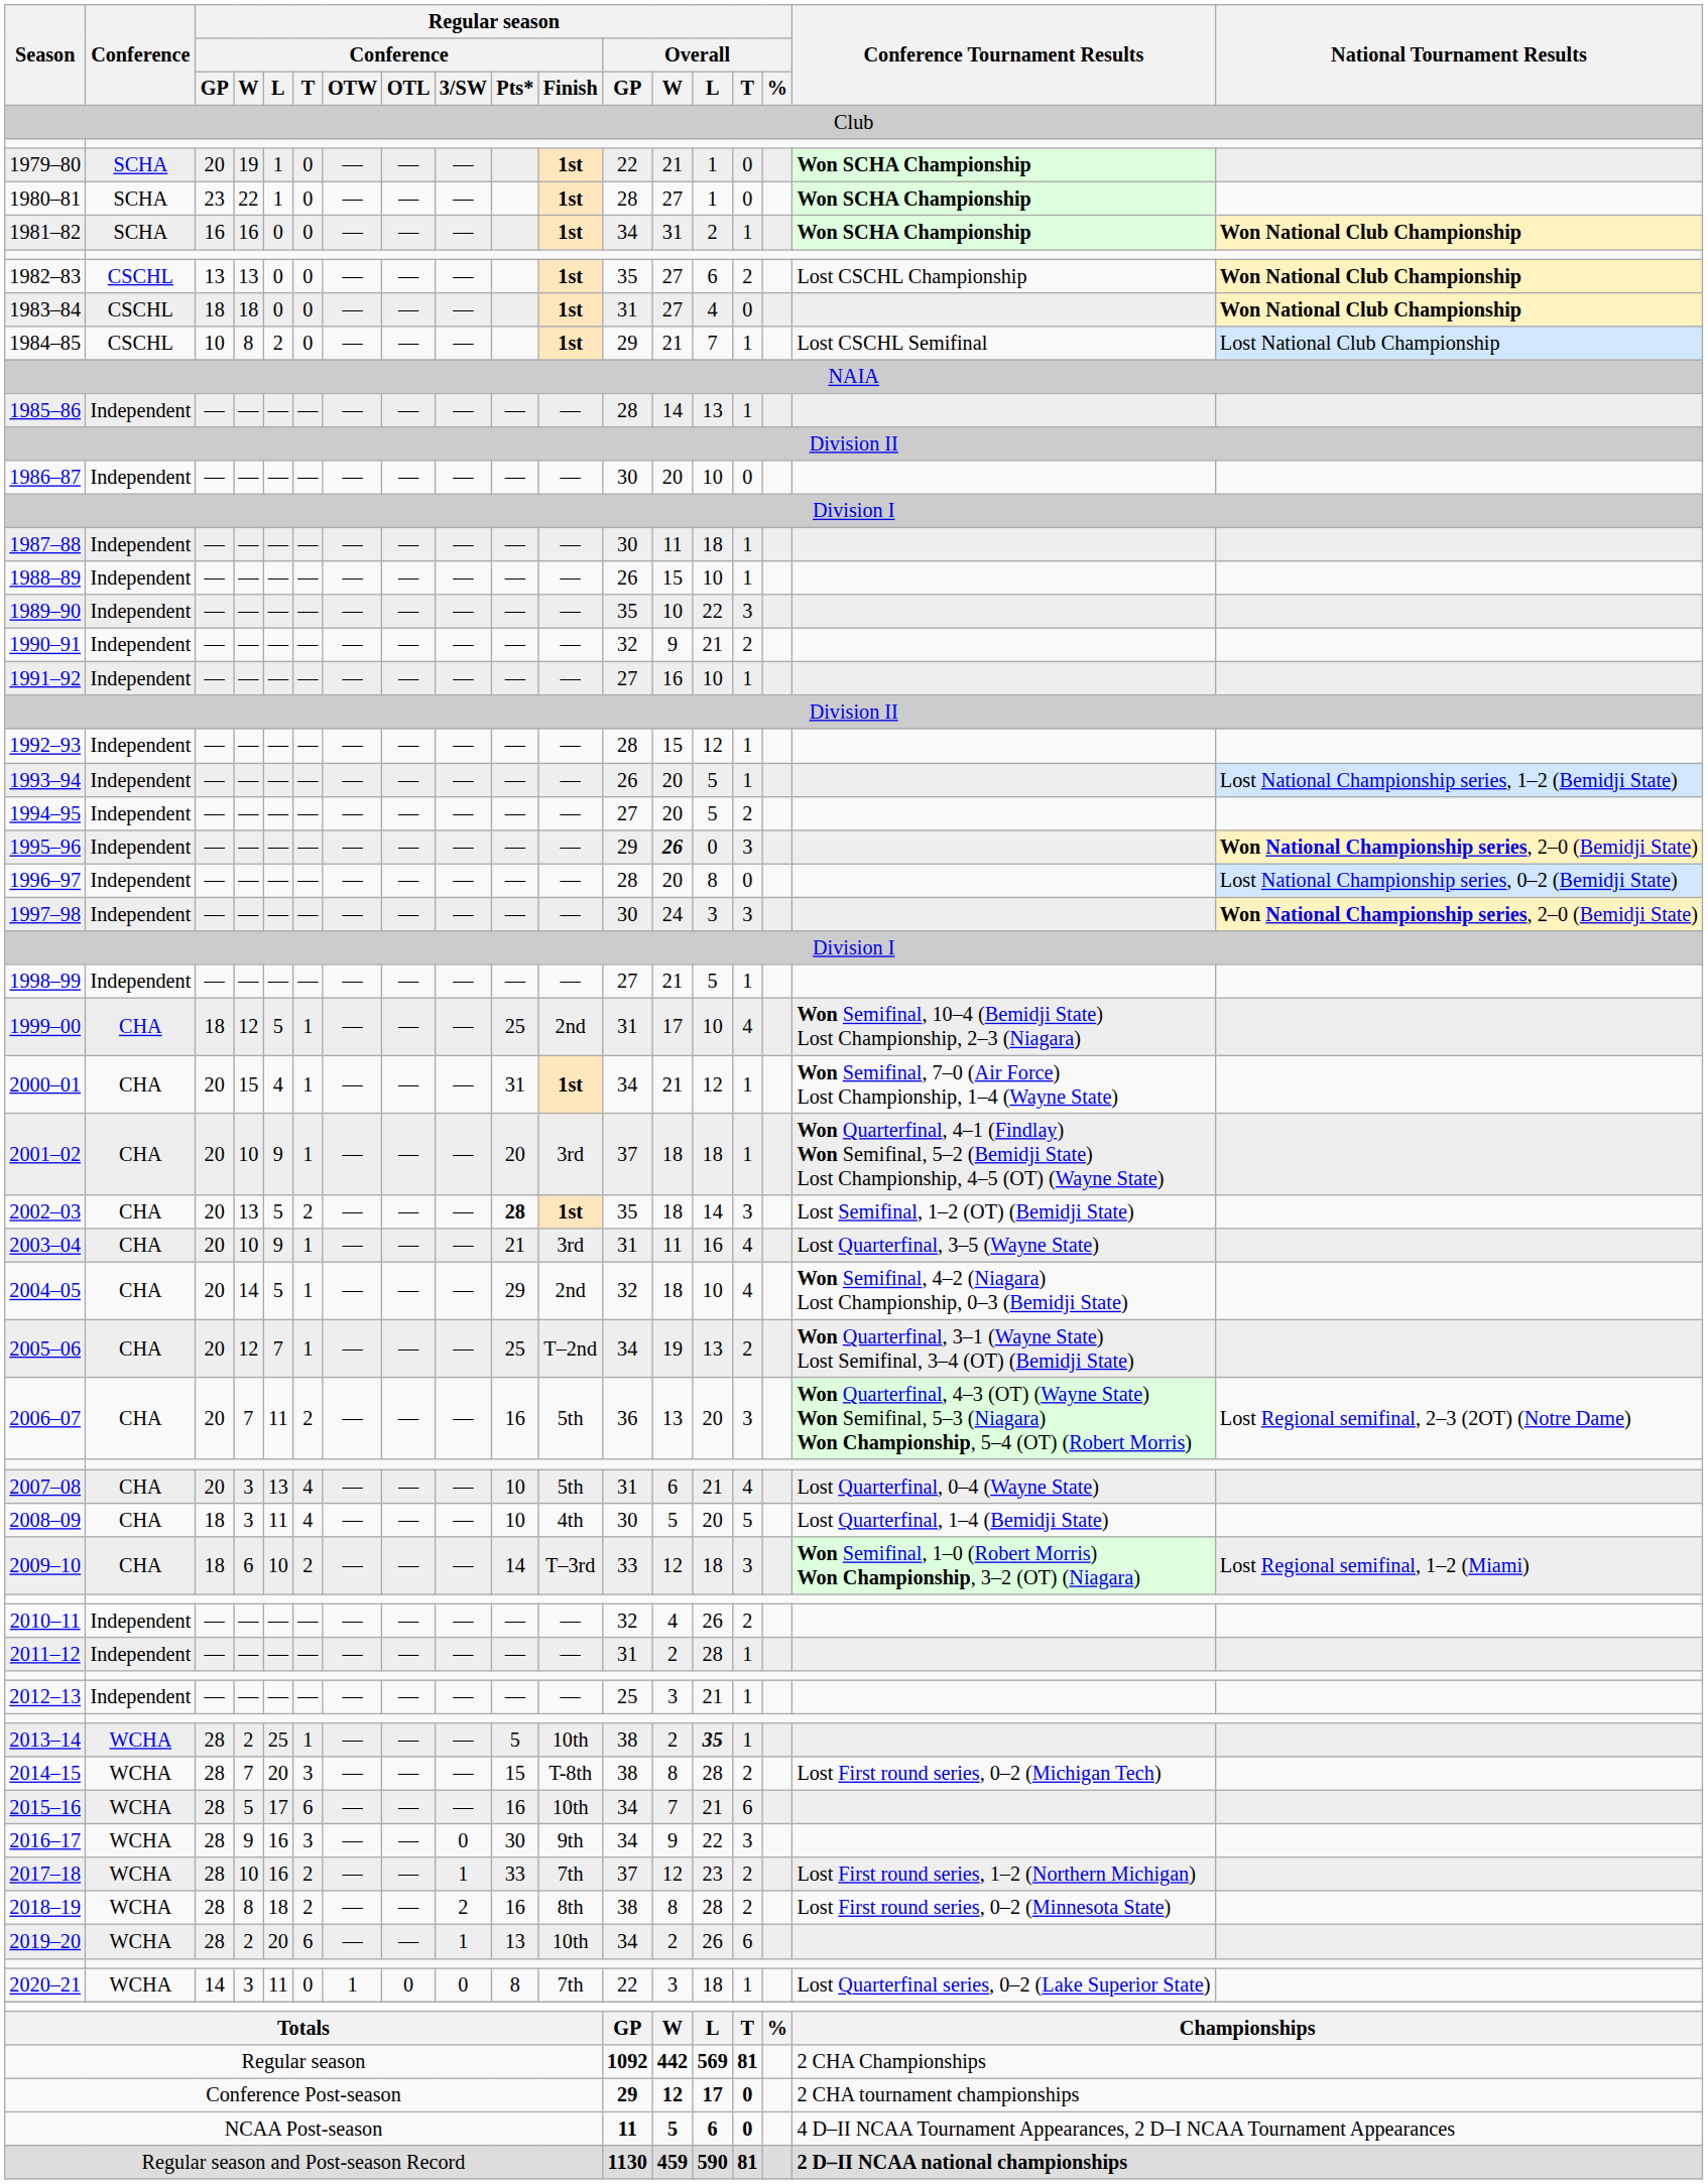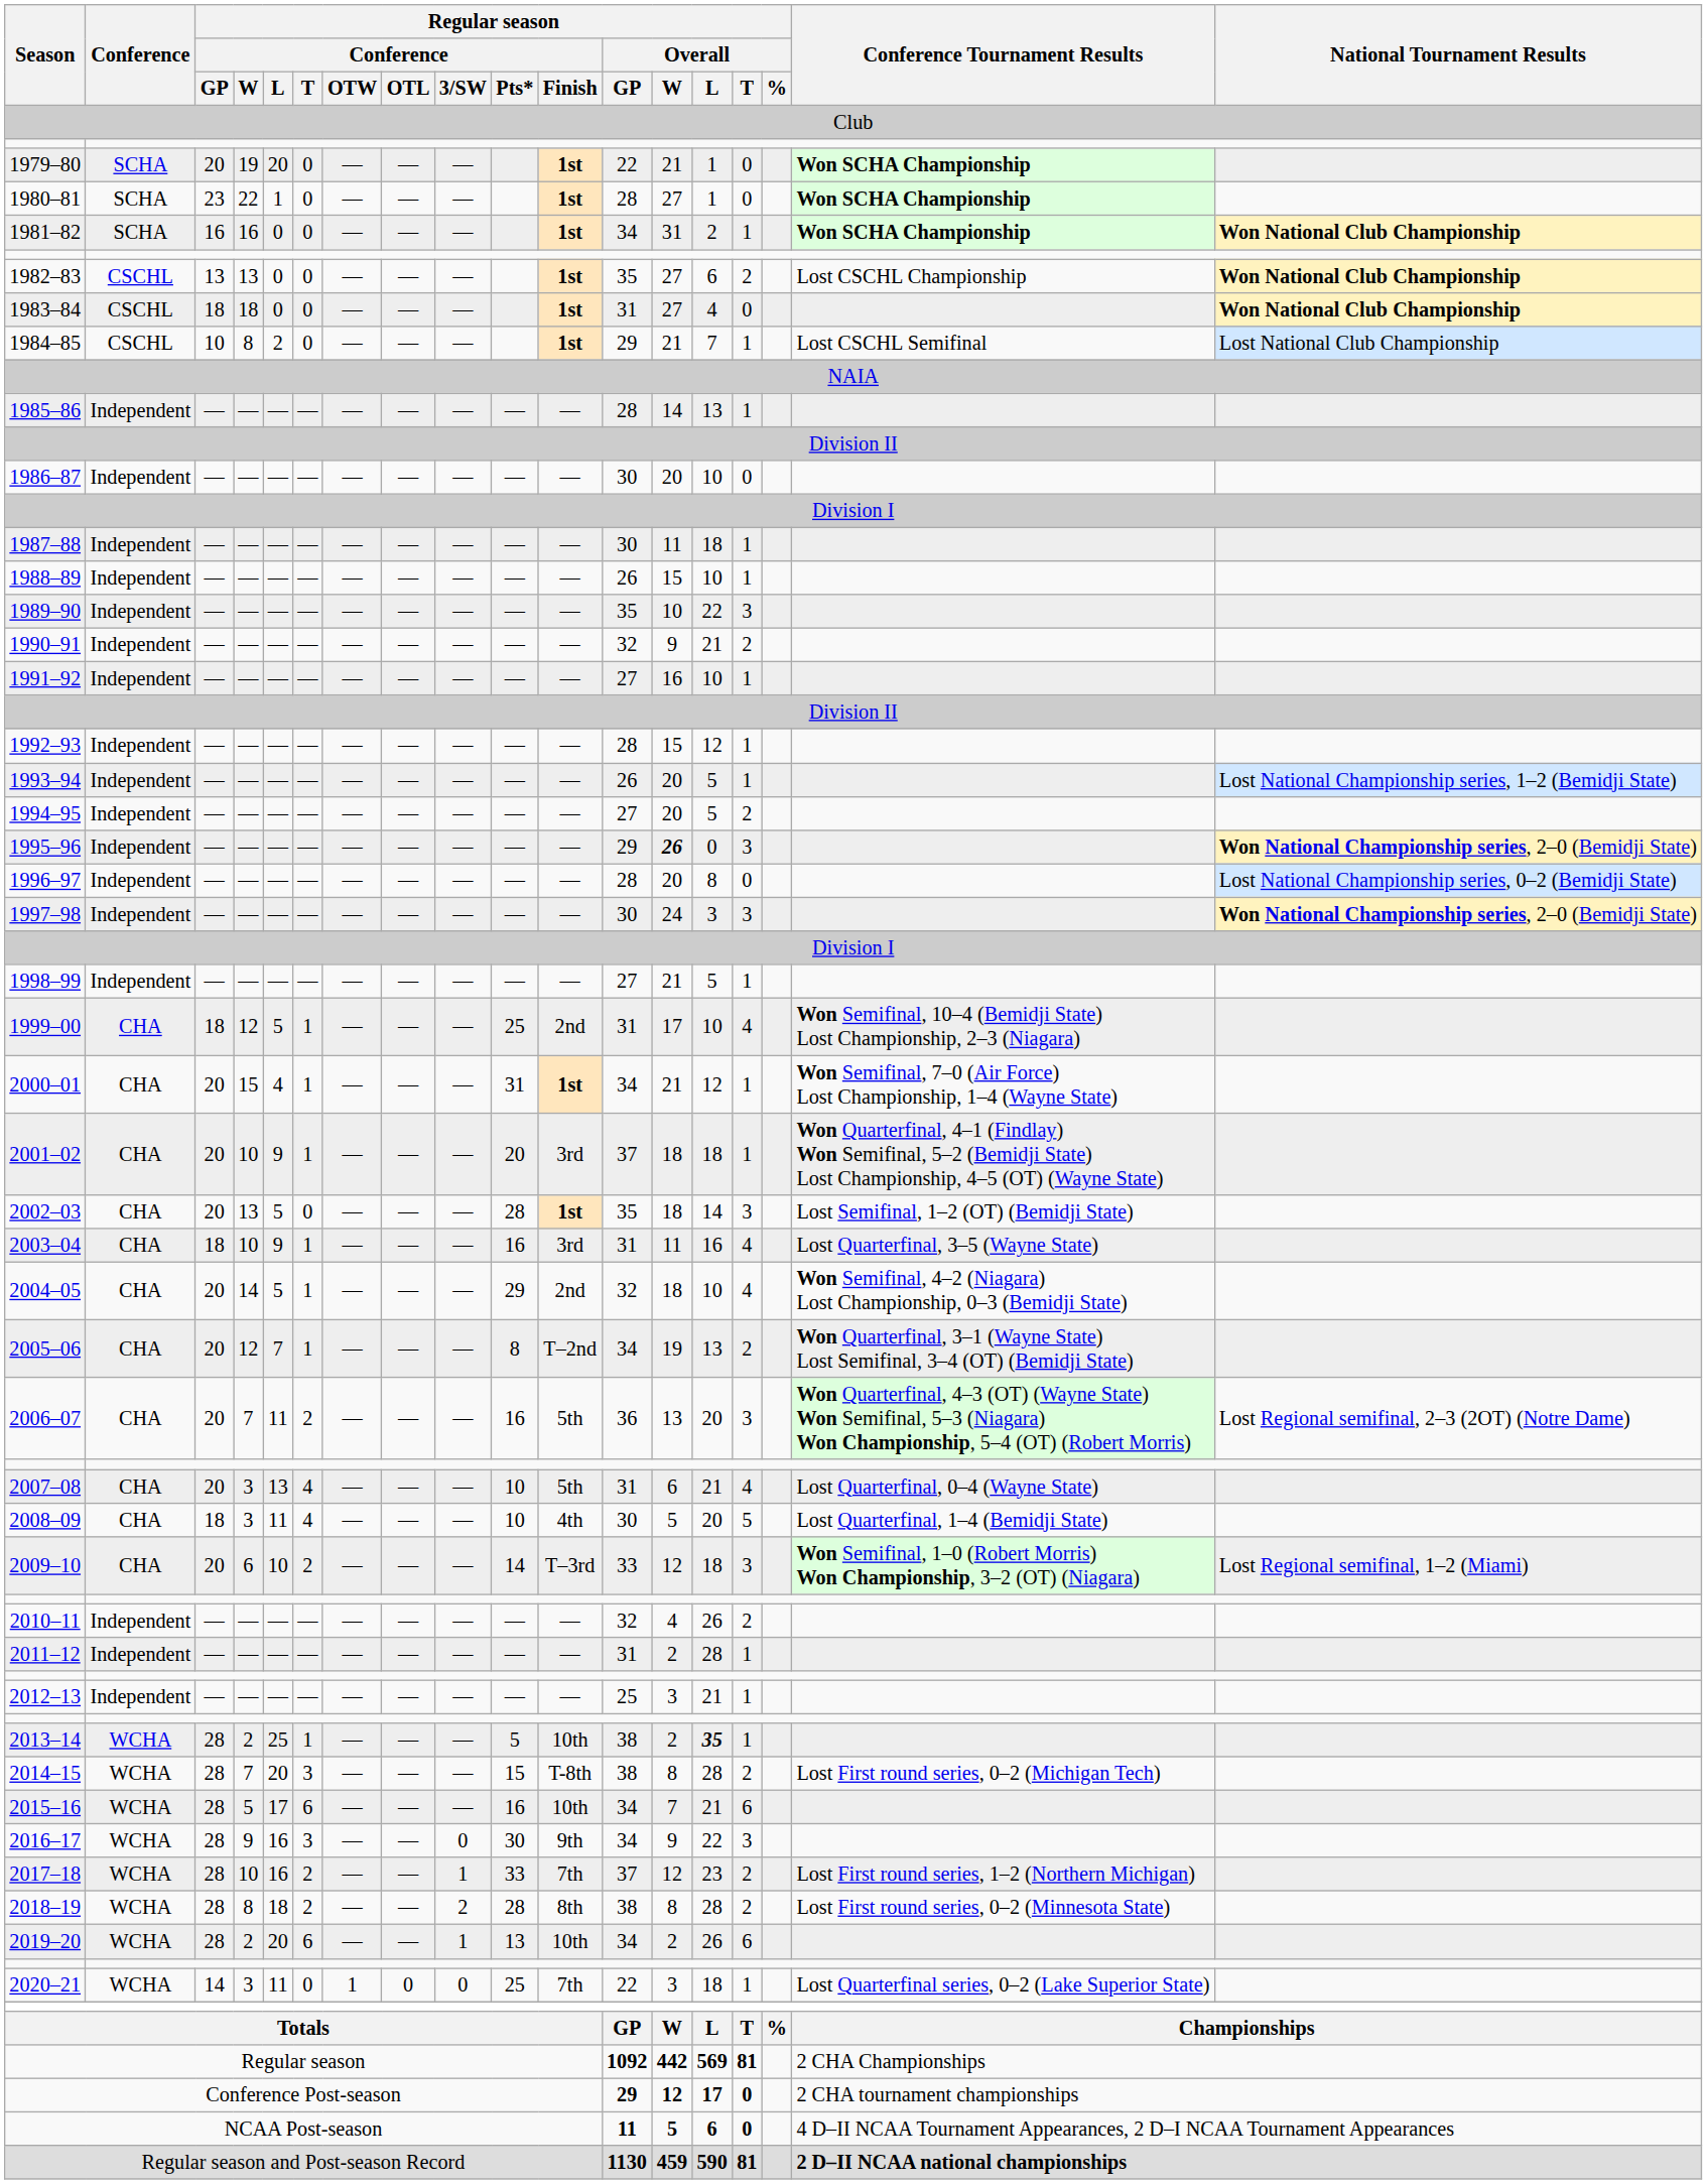1979–80 | Regular season / Conference / L: 1 -> 20
2002–03 | Regular season / Conference / T: 2 -> 0
2002–03 | Regular season / Conference / Pts*: bold -> normal
2003–04 | Regular season / Conference / GP: 20 -> 18
2003–04 | Regular season / Conference / Pts*: 21 -> 16
2005–06 | Regular season / Conference / Pts*: 25 -> 8
2009–10 | Regular season / Conference / GP: 18 -> 20
2018–19 | Regular season / Conference / Pts*: 16 -> 28
2020–21 | Regular season / Conference / Pts*: 8 -> 25
